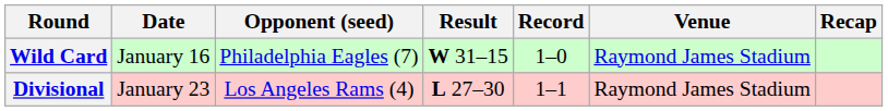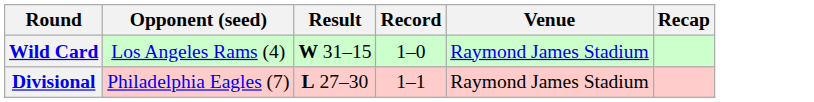- column: Date | January 16 | January 23
Wild Card | Opponent (seed): Philadelphia Eagles (7) -> Los Angeles Rams (4)
Divisional | Opponent (seed): Los Angeles Rams (4) -> Philadelphia Eagles (7)
